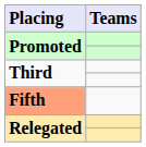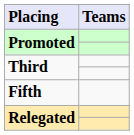row 6 | Placing: lightsalmon background -> no background
